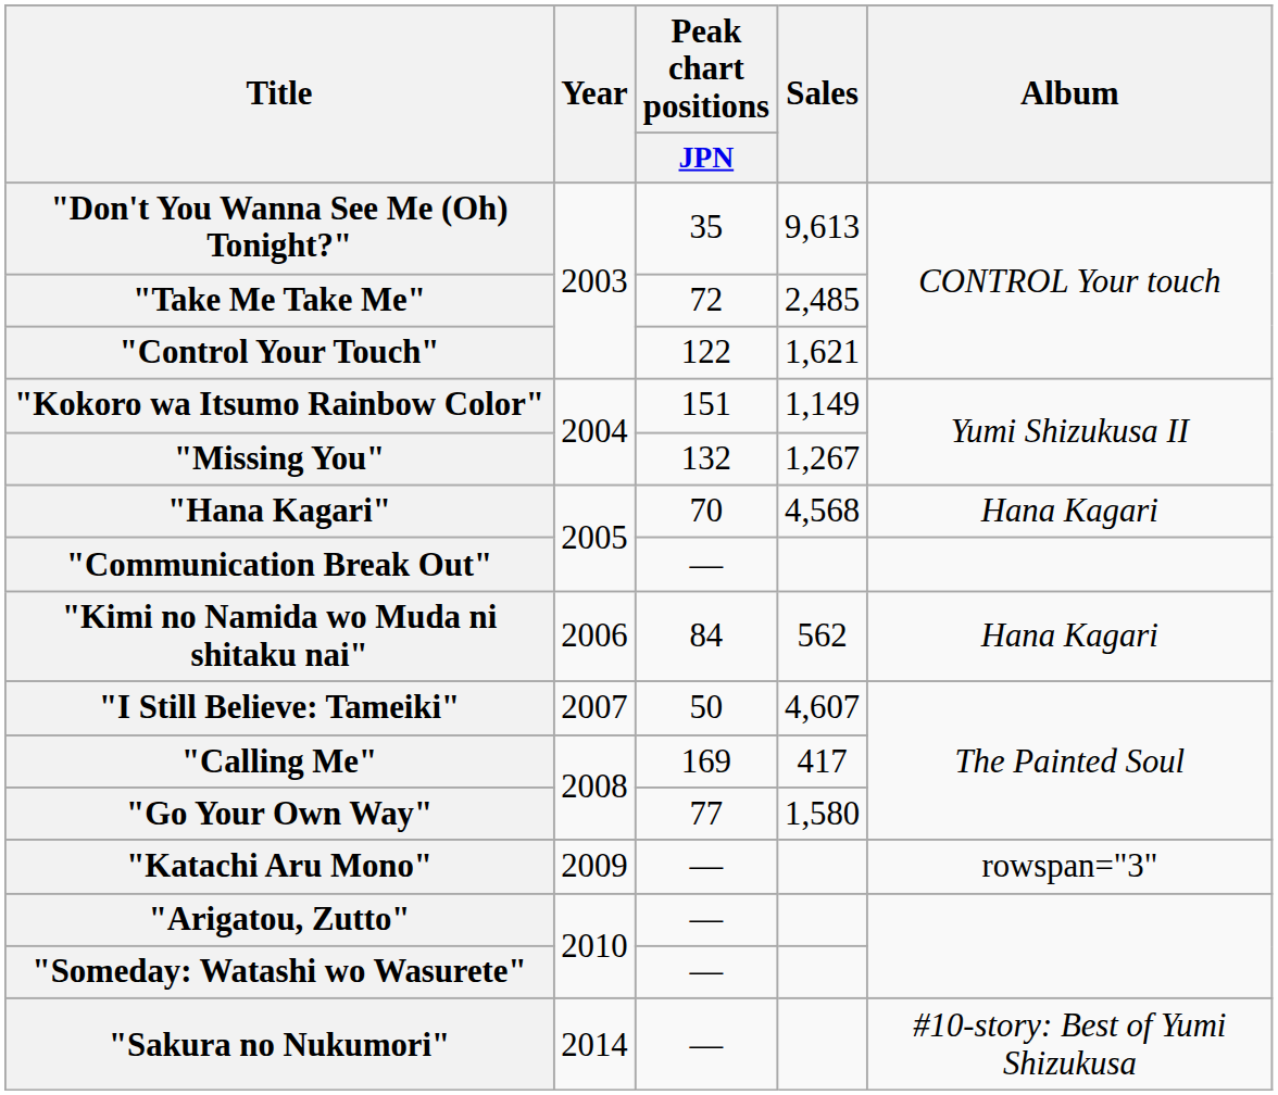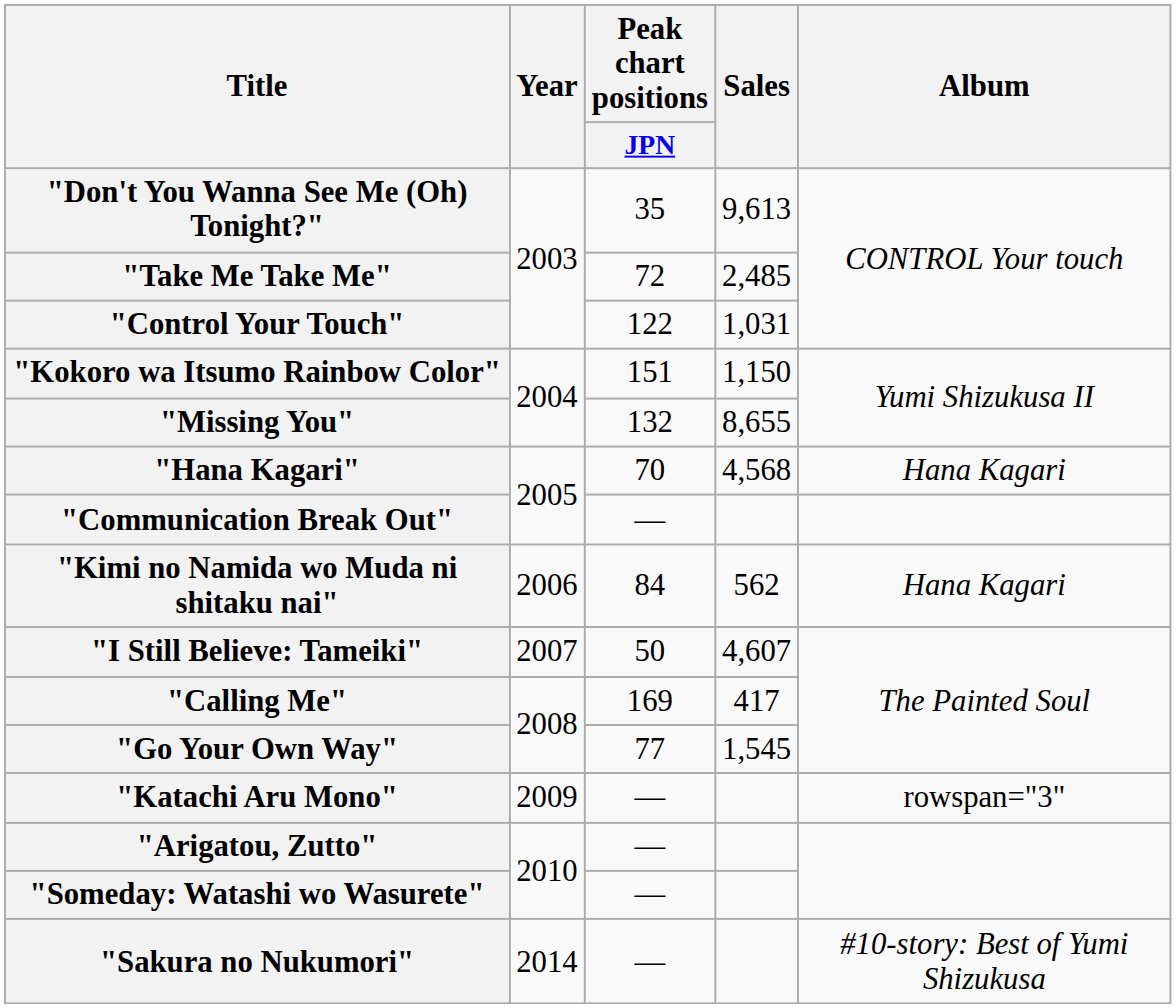"Control Your Touch" | Sales: 1,621 -> 1,031
"Kokoro wa Itsumo Rainbow Color" | Sales: 1,149 -> 1,150
"Missing You" | Sales: 1,267 -> 8,655
"Go Your Own Way" | Sales: 1,580 -> 1,545
